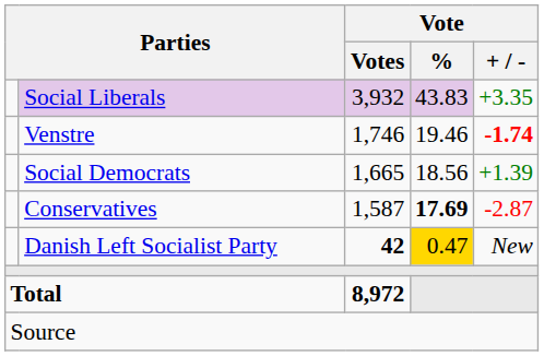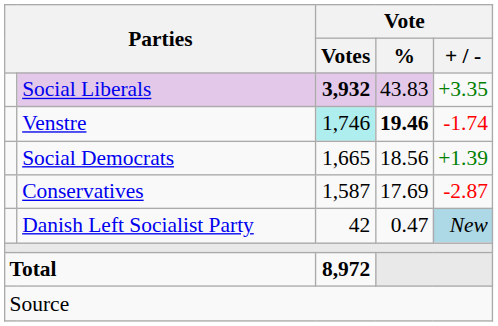Social Liberals | Vote / Votes: normal -> bold
Venstre | Vote / Votes: no background -> paleturquoise background
Venstre | Vote / %: normal -> bold
Venstre | Vote / + / -: bold -> normal
Conservatives | Vote / %: bold -> normal
Danish Left Socialist Party | Vote / Votes: bold -> normal
Danish Left Socialist Party | Vote / %: gold background -> no background
Danish Left Socialist Party | Vote / + / -: no background -> lightblue background
